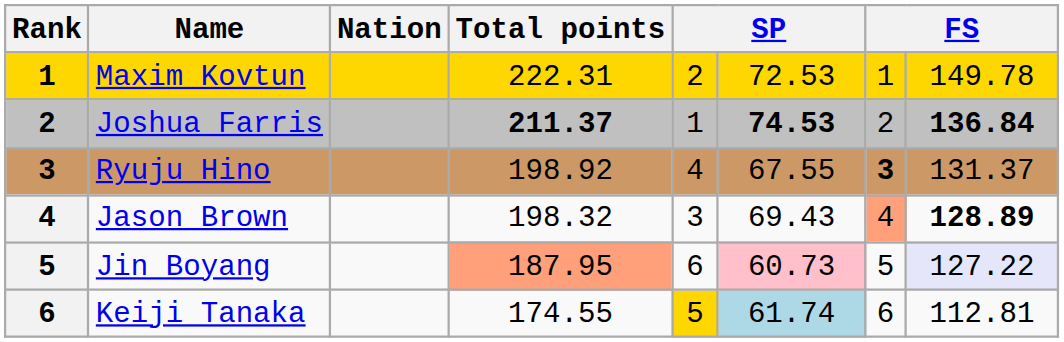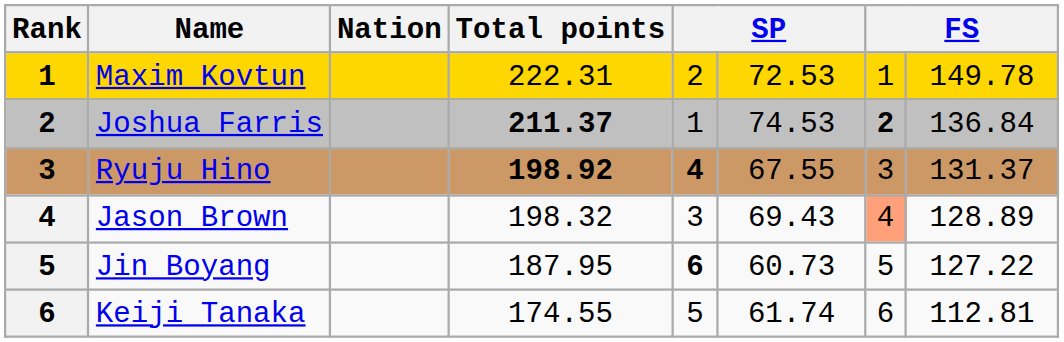Joshua Farris | column 6: bold -> normal
Joshua Farris | column 7: normal -> bold
Joshua Farris | column 8: bold -> normal
Ryuju Hino | Total points: normal -> bold
Ryuju Hino | column 5: normal -> bold
Ryuju Hino | column 7: bold -> normal
Jason Brown | column 8: bold -> normal
Jin Boyang | Total points: lightsalmon background -> no background
Jin Boyang | column 5: normal -> bold
Jin Boyang | column 6: pink background -> no background
Jin Boyang | column 8: lavender background -> no background
Keiji Tanaka | column 5: gold background -> no background
Keiji Tanaka | column 6: lightblue background -> no background
